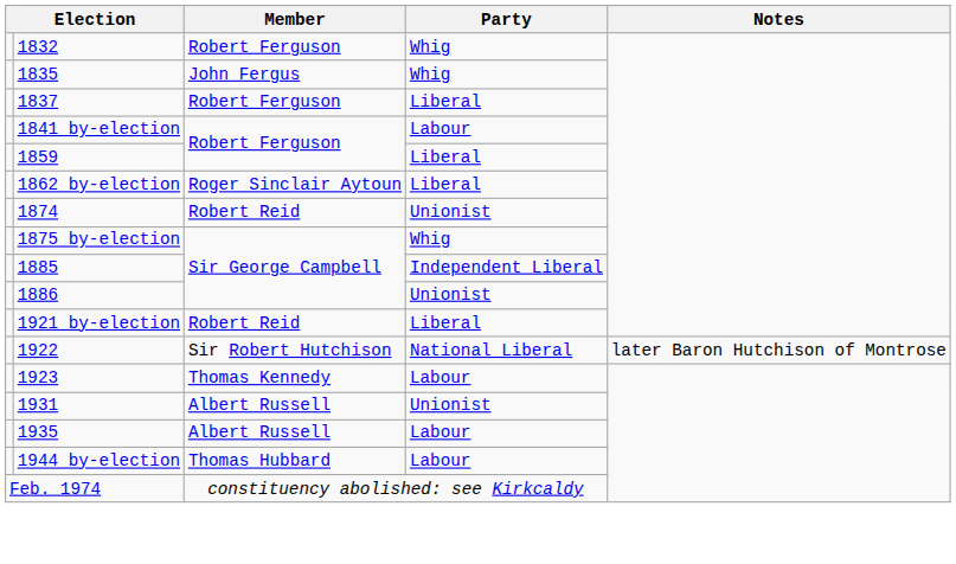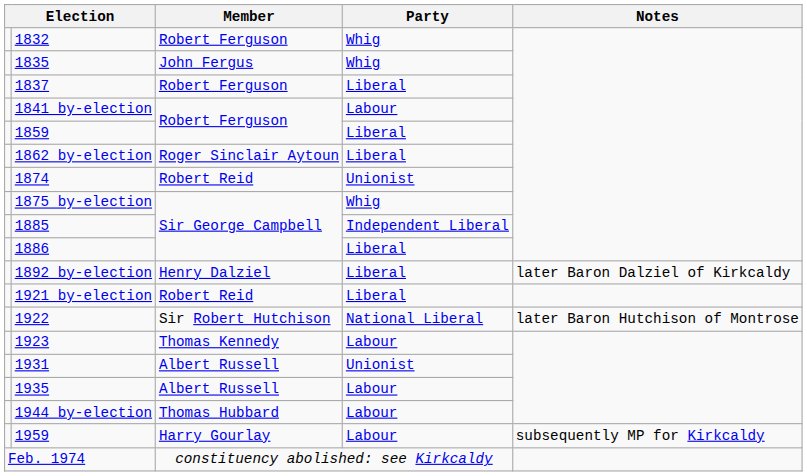1886 | Party: Unionist -> Liberal
+ row: 1892 by-election | Henry Dalziel | Liberal | later Baron Dalziel of Kirkcaldy
+ row: 1959 | Harry Gourlay | Labour | subsequently MP for Kirkcaldy
